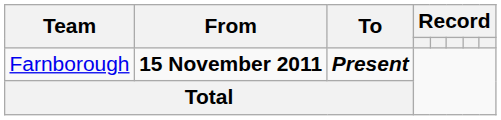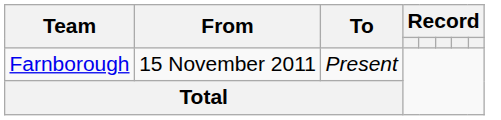Farnborough | From: bold -> normal
Farnborough | To: bold -> normal
